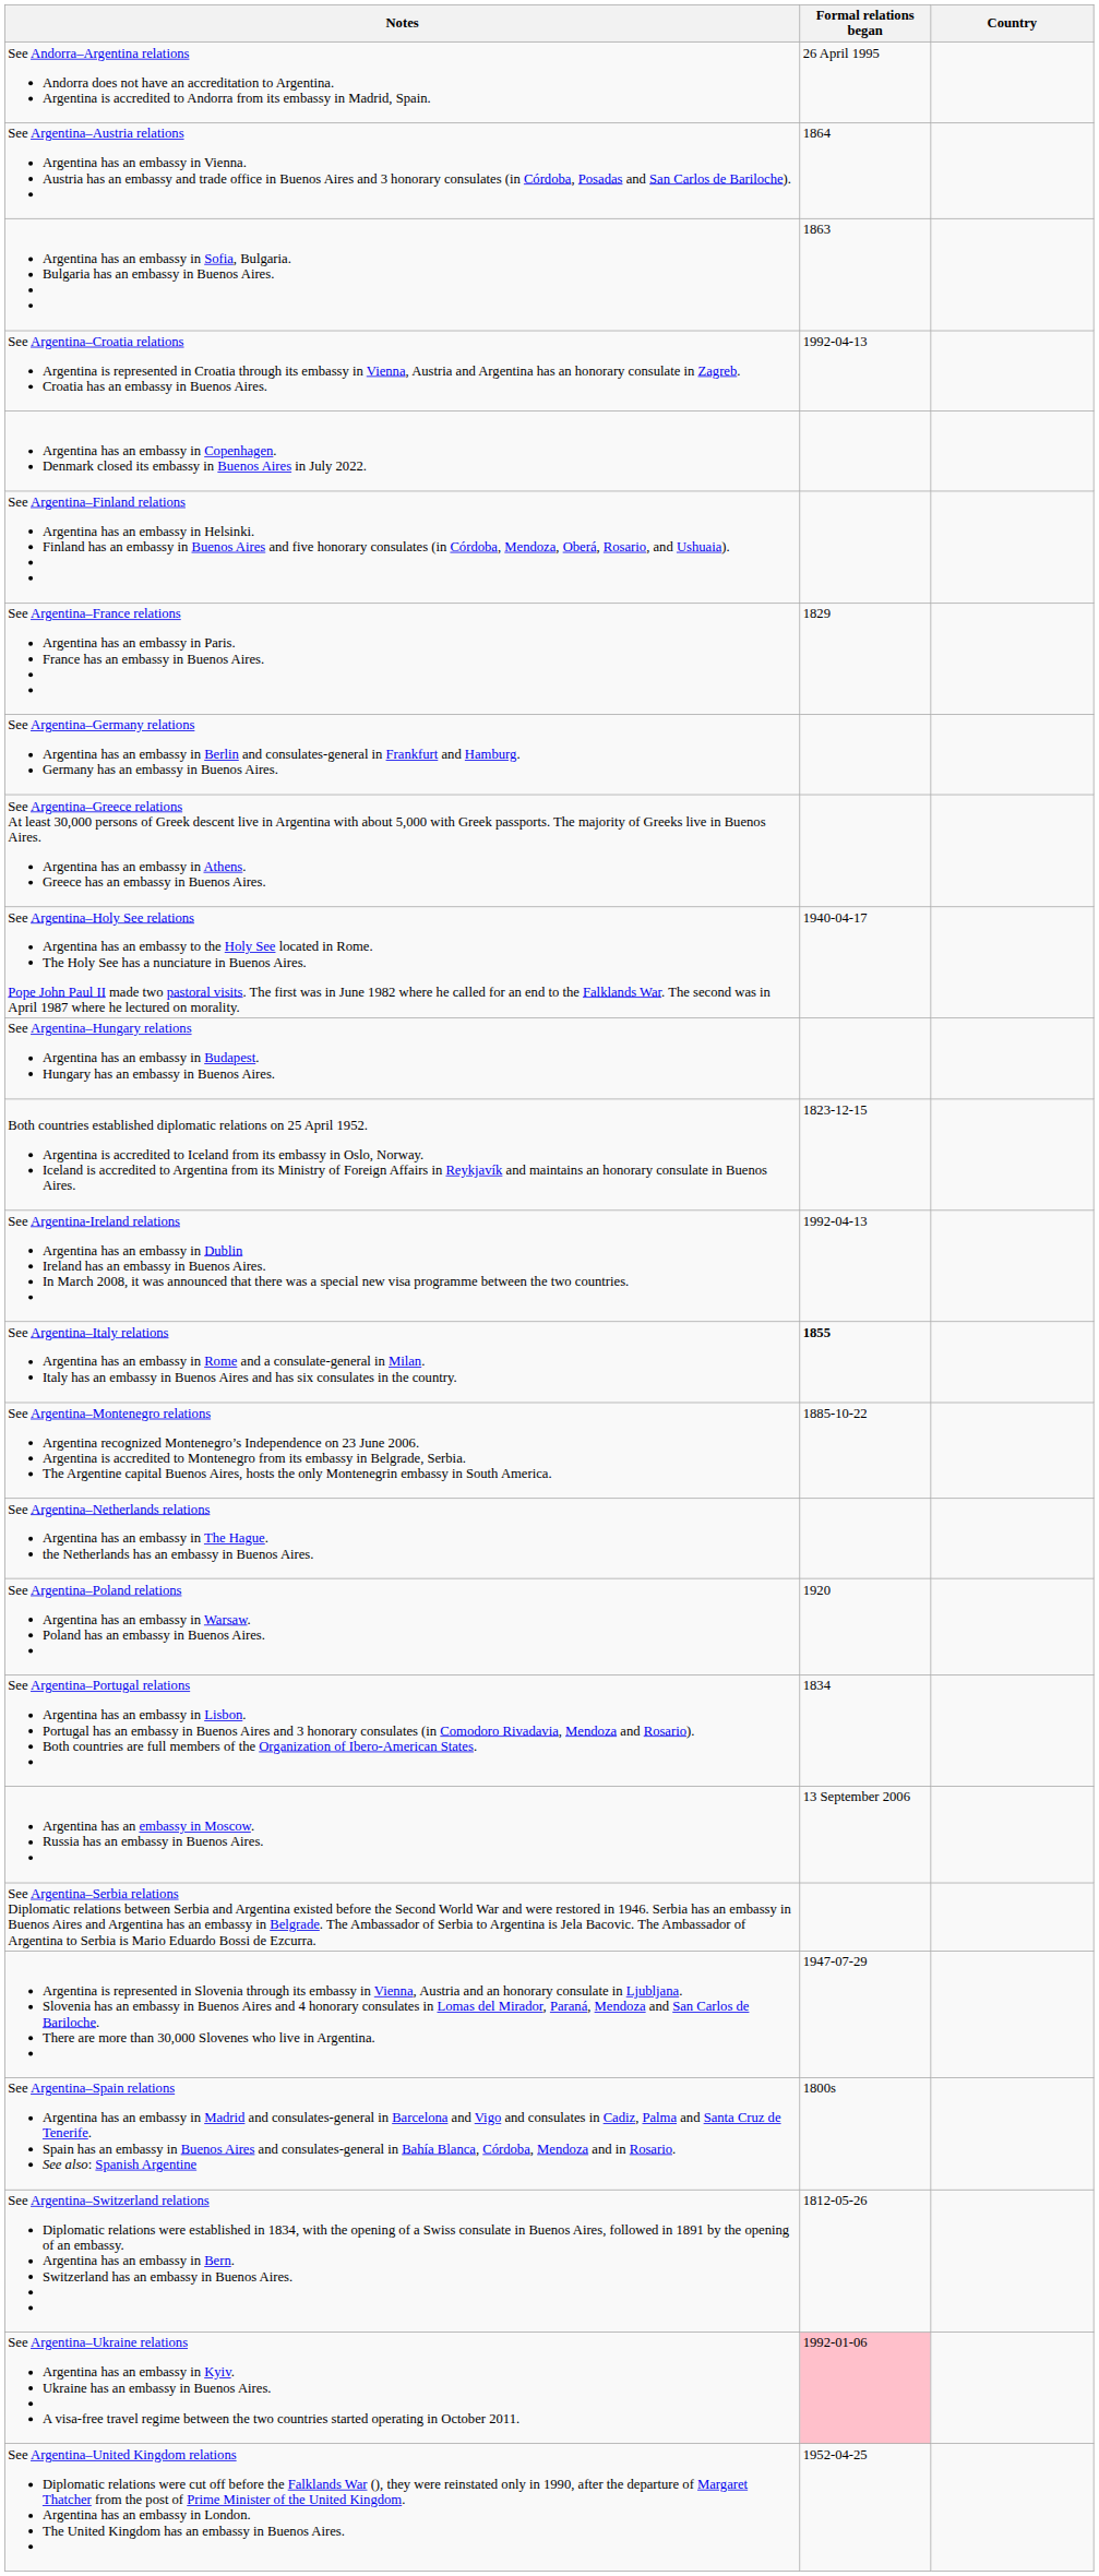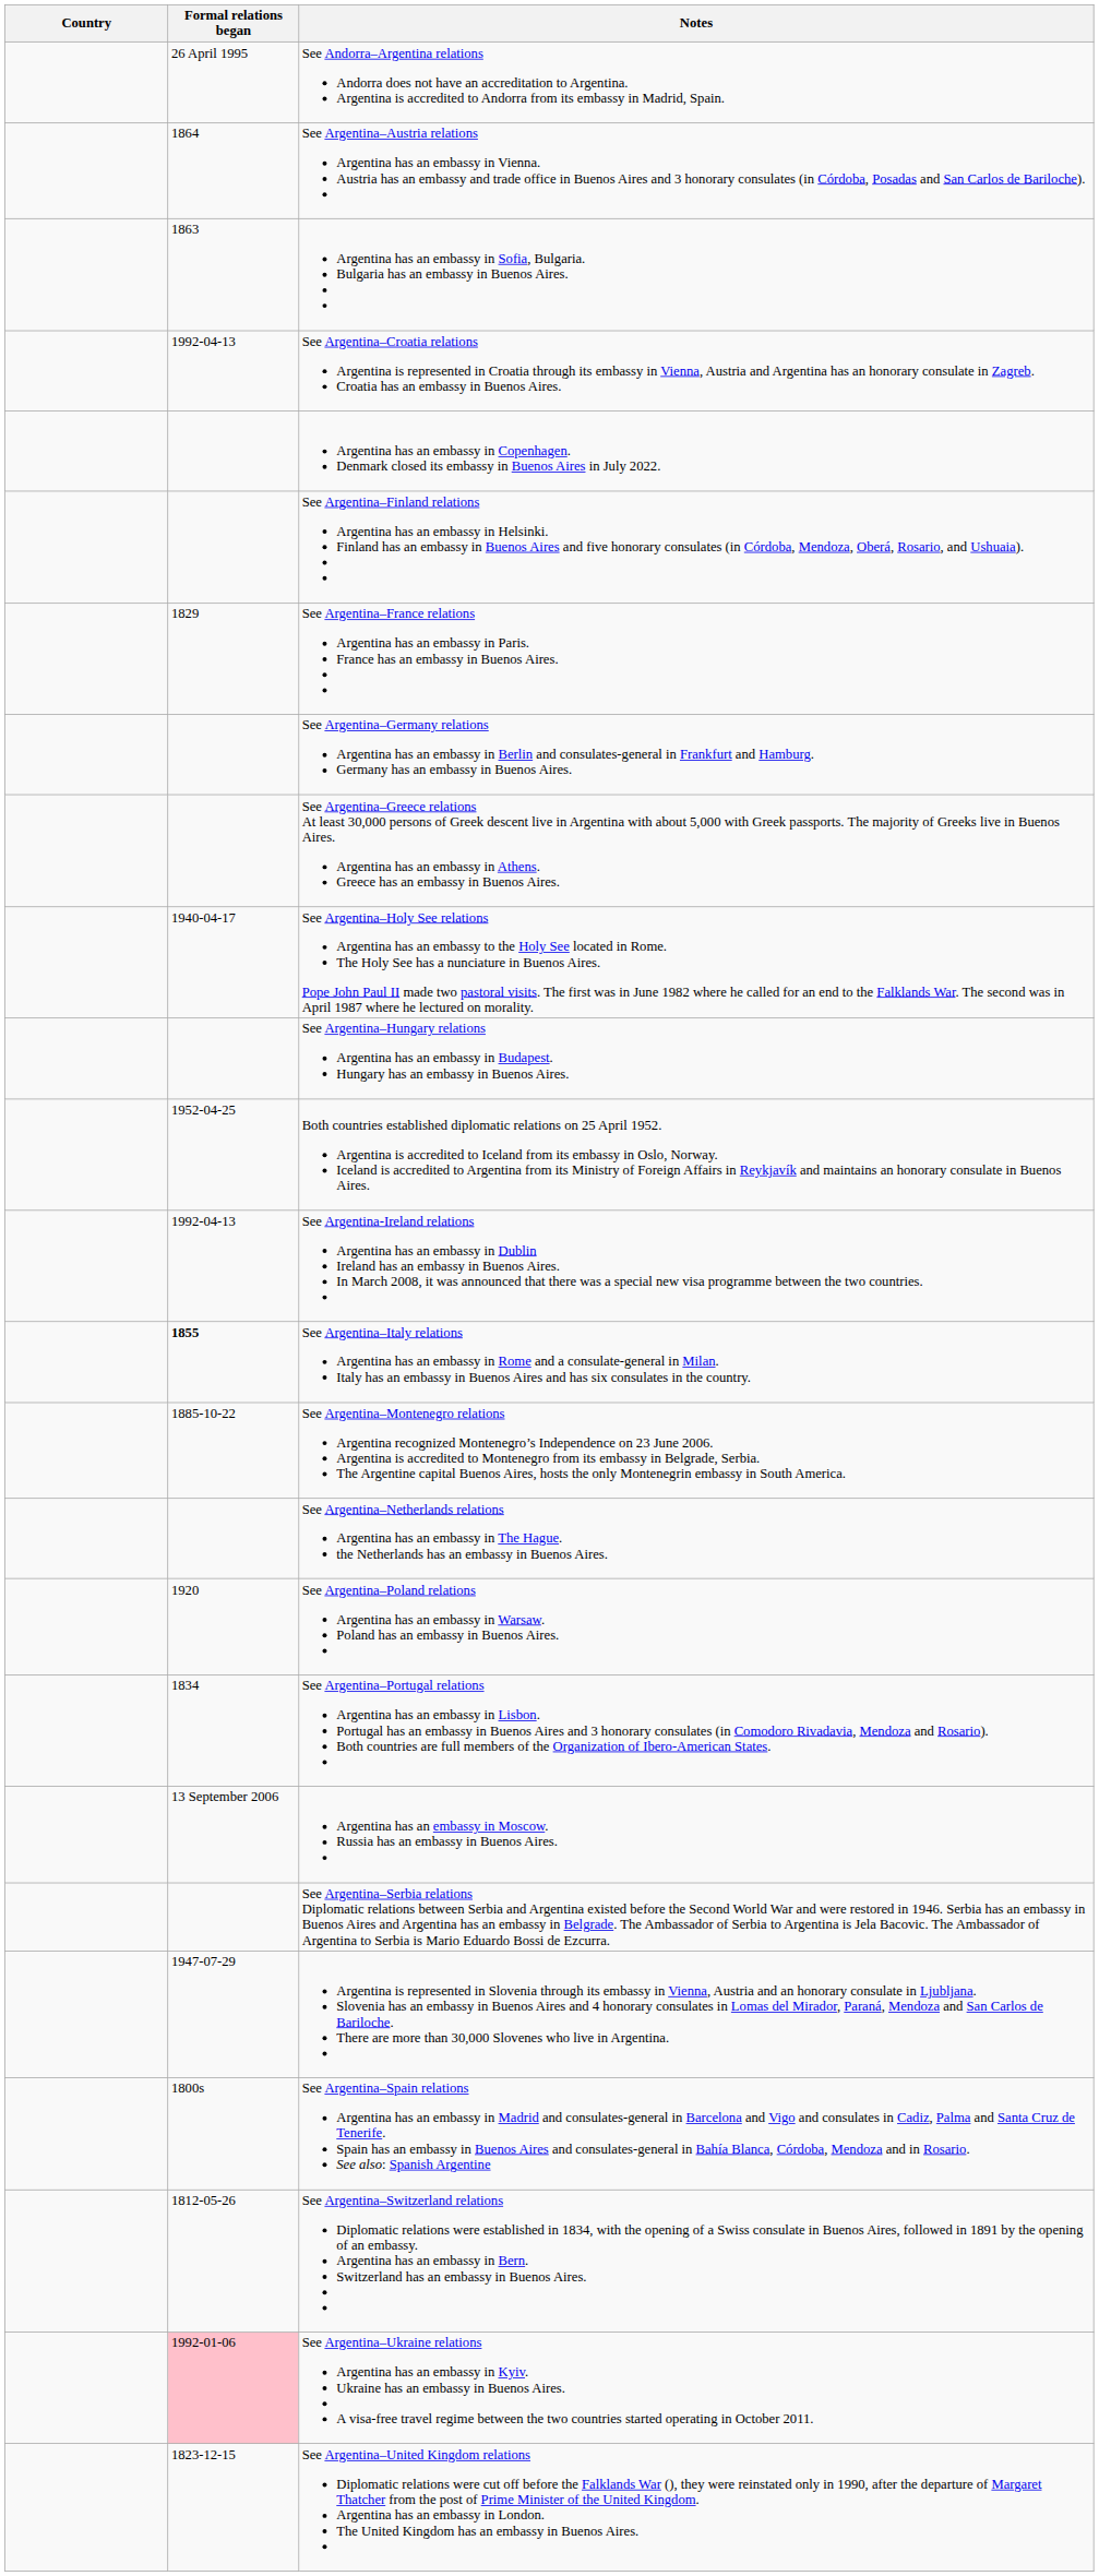columns swapped: Country <-> Notes
row 13 | Formal relations began: 1823-12-15 -> 1952-04-25
row 26 | Formal relations began: 1952-04-25 -> 1823-12-15
